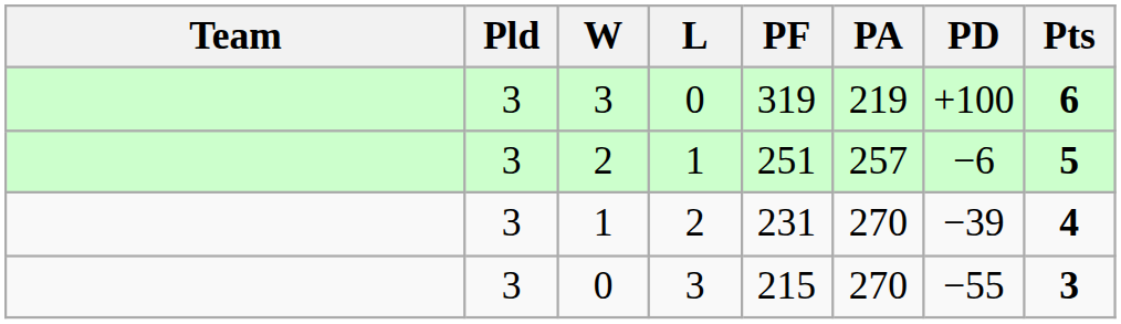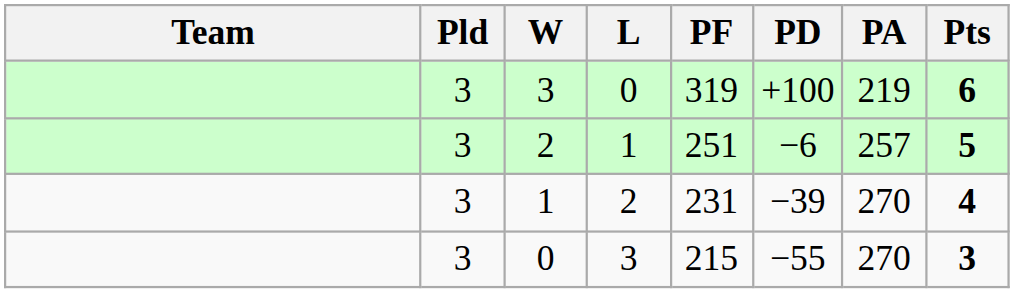columns swapped: PA <-> PD
